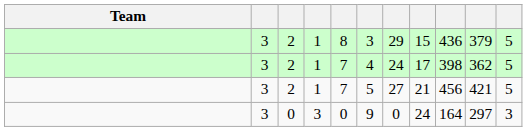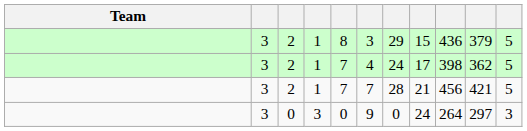row 4 | column 6: 5 -> 7
row 4 | column 7: 27 -> 28
row 5 | column 9: 164 -> 264
